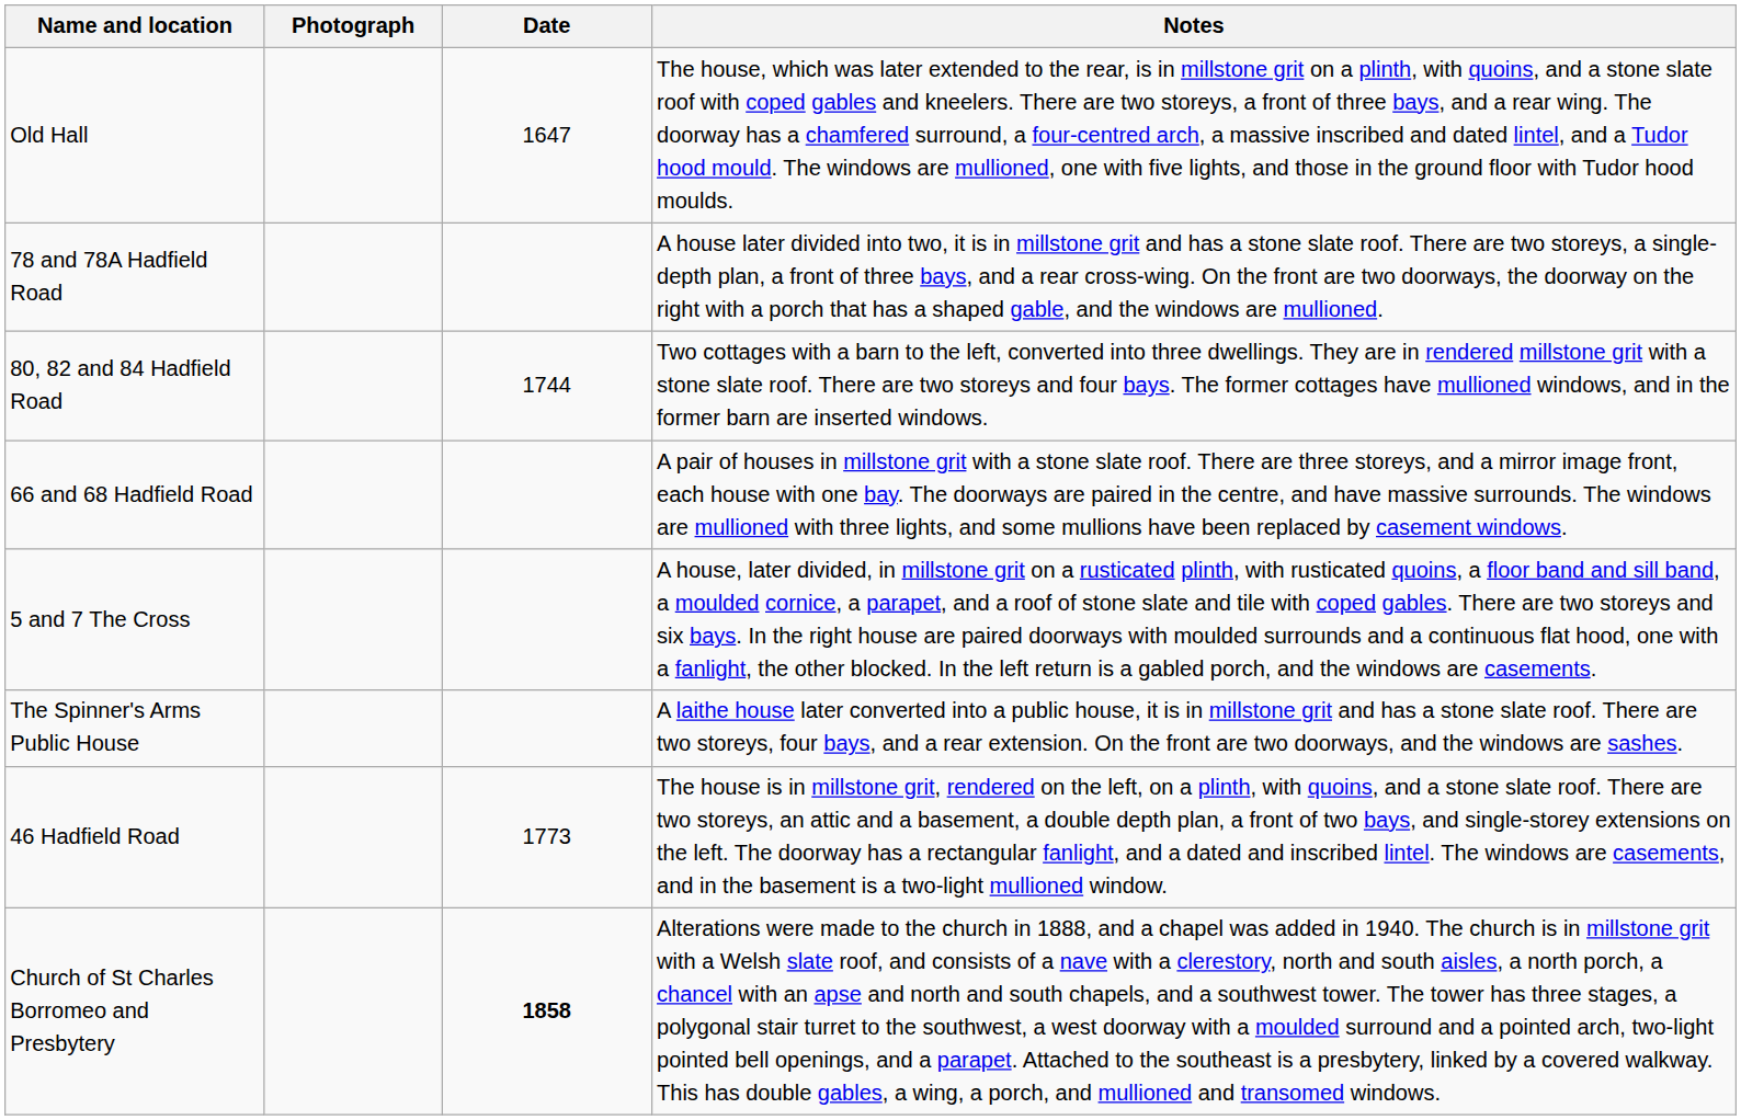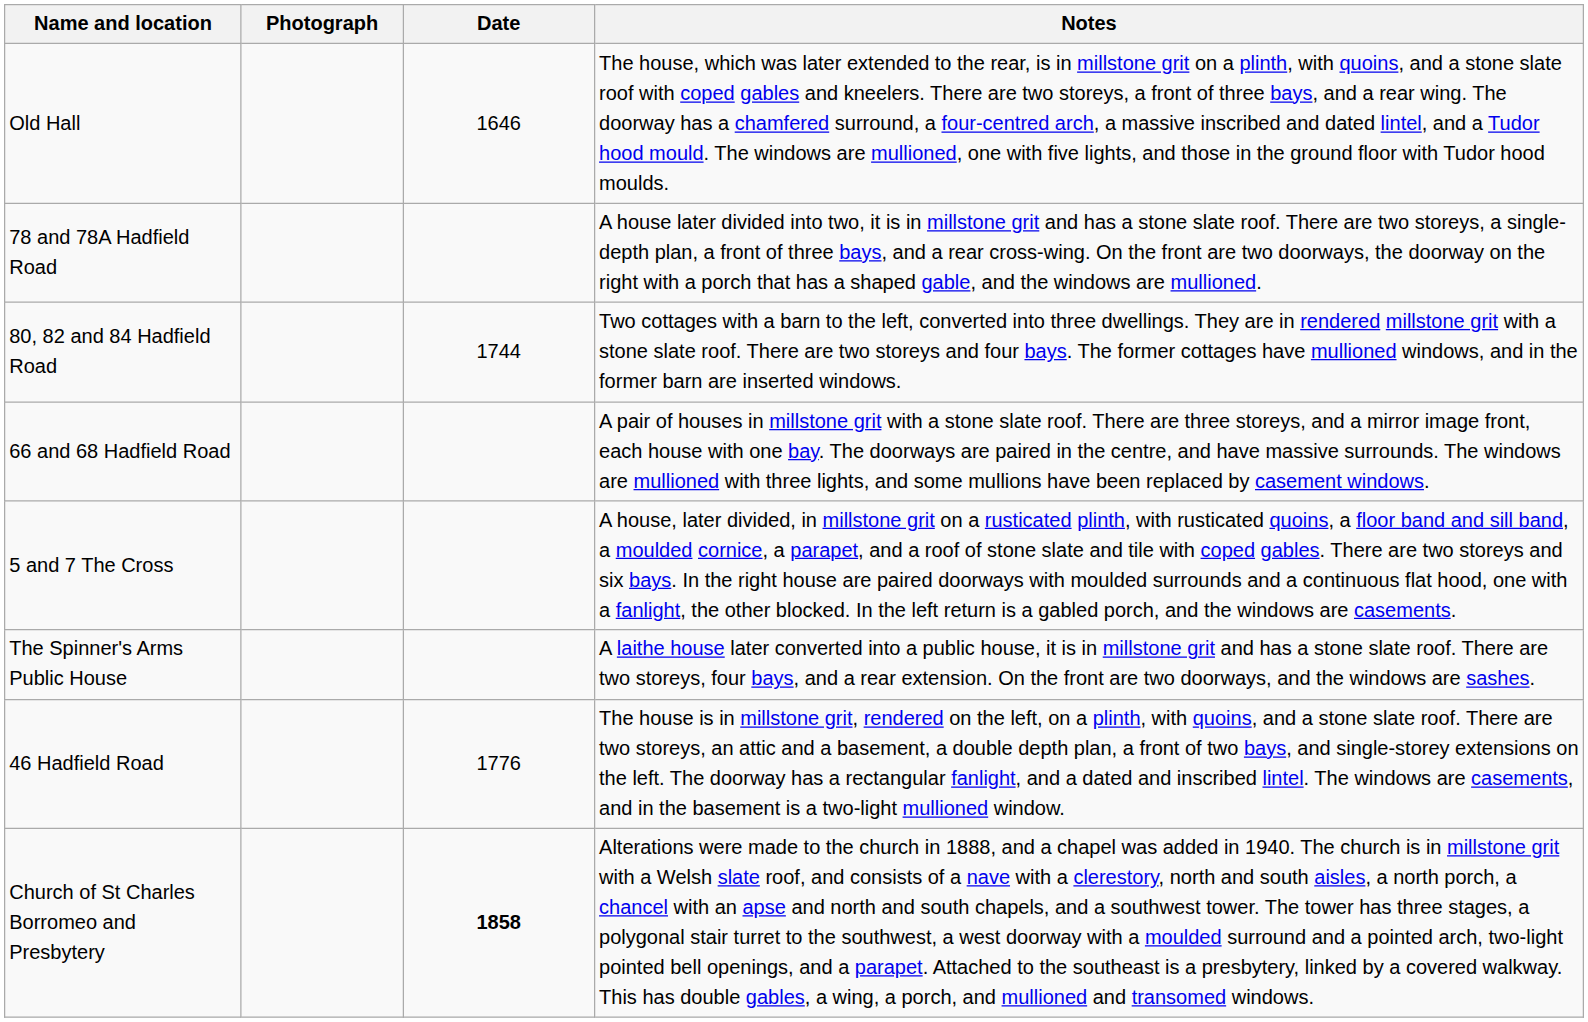Old Hall | Date: 1647 -> 1646
46 Hadfield Road | Date: 1773 -> 1776
